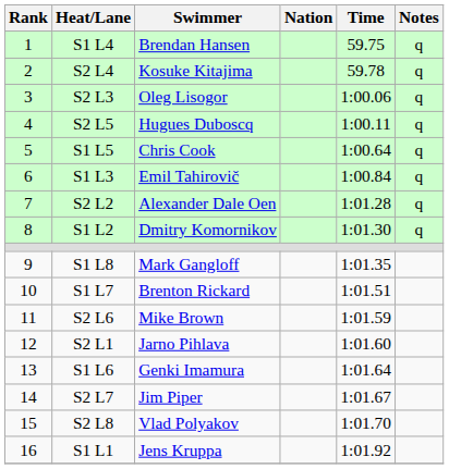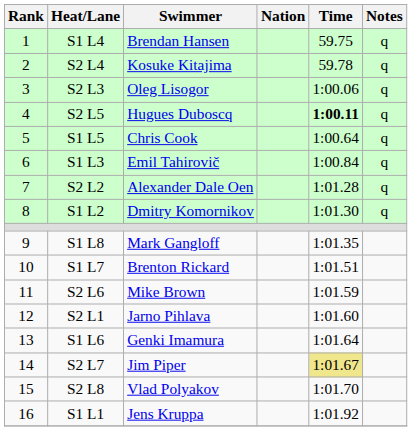S2 L5 | Time: normal -> bold
S2 L7 | Time: no background -> khaki background
